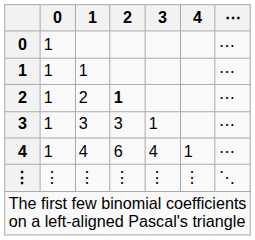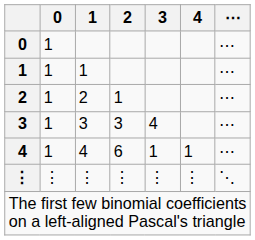row 4 | 2: bold -> normal
row 5 | 3: 1 -> 4
row 6 | 3: 4 -> 1
